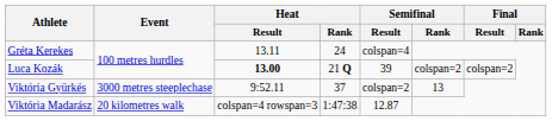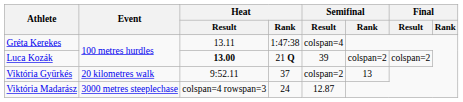Gréta Kerekes | Heat / Rank: 24 -> 1:47:38
Viktória Gyürkés | Event: 3000 metres steeplechase -> 20 kilometres walk
Viktória Madarász | Event: 20 kilometres walk -> 3000 metres steeplechase
Viktória Madarász | Heat / Rank: 1:47:38 -> 24
